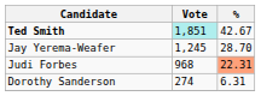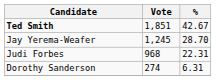Ted Smith | Vote: paleturquoise background -> no background
Judi Forbes | %: lightsalmon background -> no background
